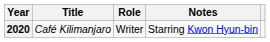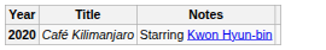- column: Role | Writer
